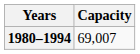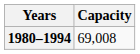1980–1994 | Capacity: 69,007 -> 69,008
